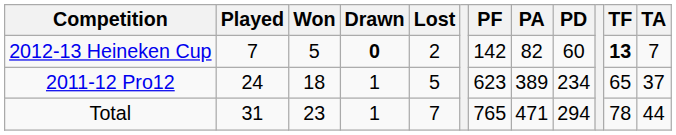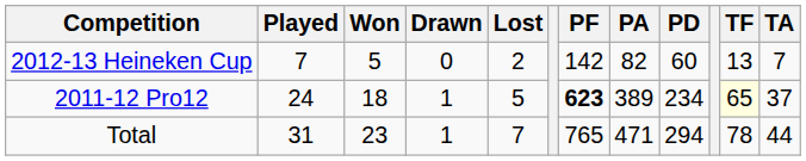2012-13 Heineken Cup | Drawn: bold -> normal
2012-13 Heineken Cup | TF: bold -> normal
2011-12 Pro12 | PF: normal -> bold
2011-12 Pro12 | TF: no background -> lightyellow background
